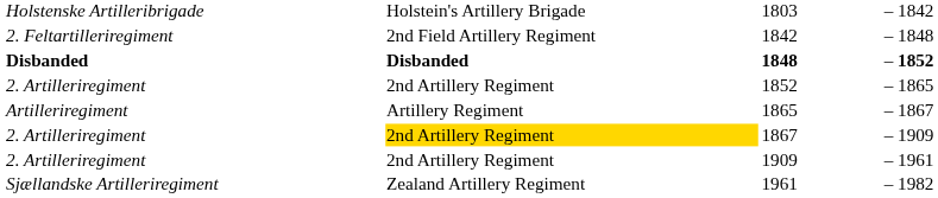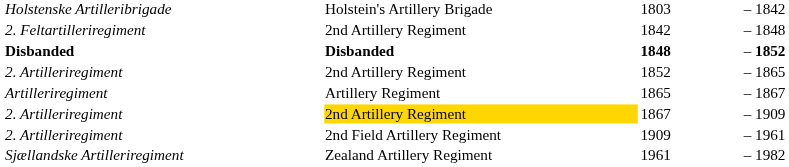row 2 | column 2: 2nd Field Artillery Regiment -> 2nd Artillery Regiment
row 7 | column 2: 2nd Artillery Regiment -> 2nd Field Artillery Regiment
